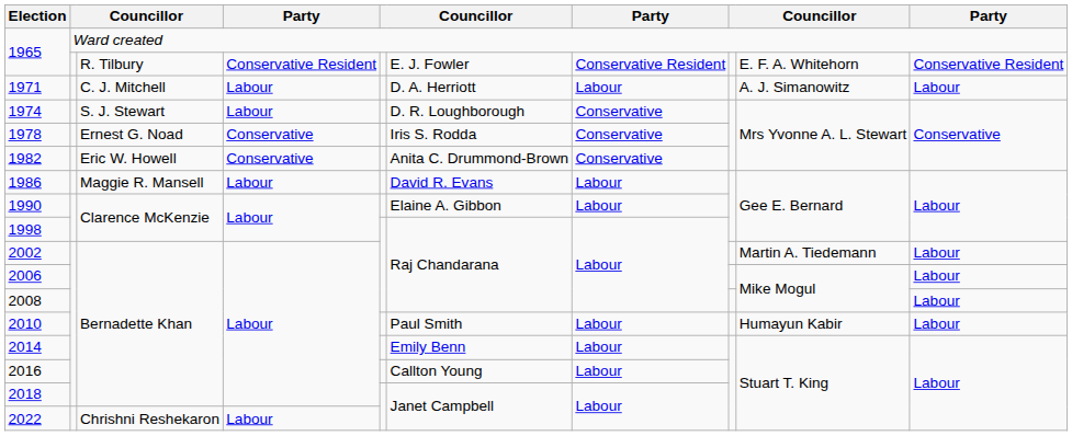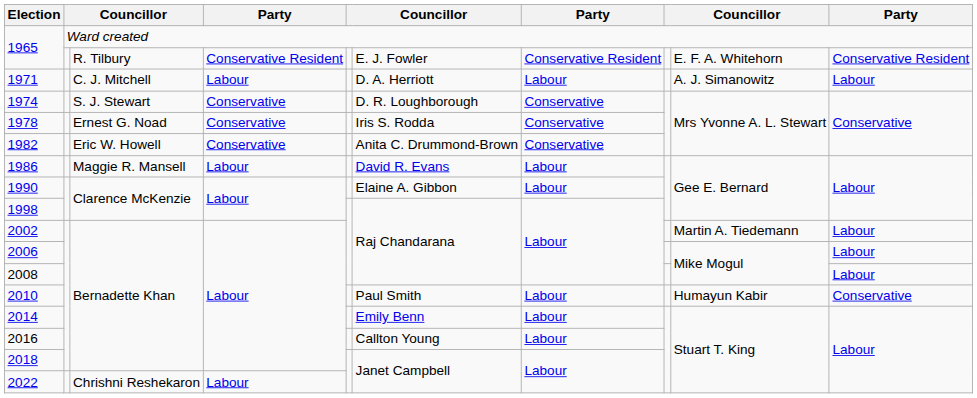1974 | column 4: Labour -> Conservative
2010 | column 10: Labour -> Conservative
